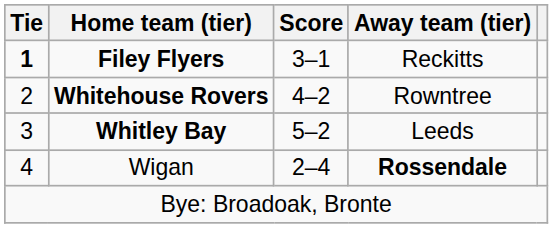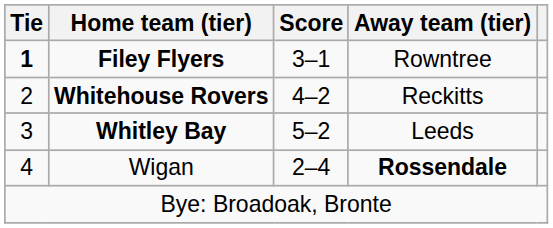Filey Flyers | Away team (tier): Reckitts -> Rowntree
Whitehouse Rovers | Away team (tier): Rowntree -> Reckitts
